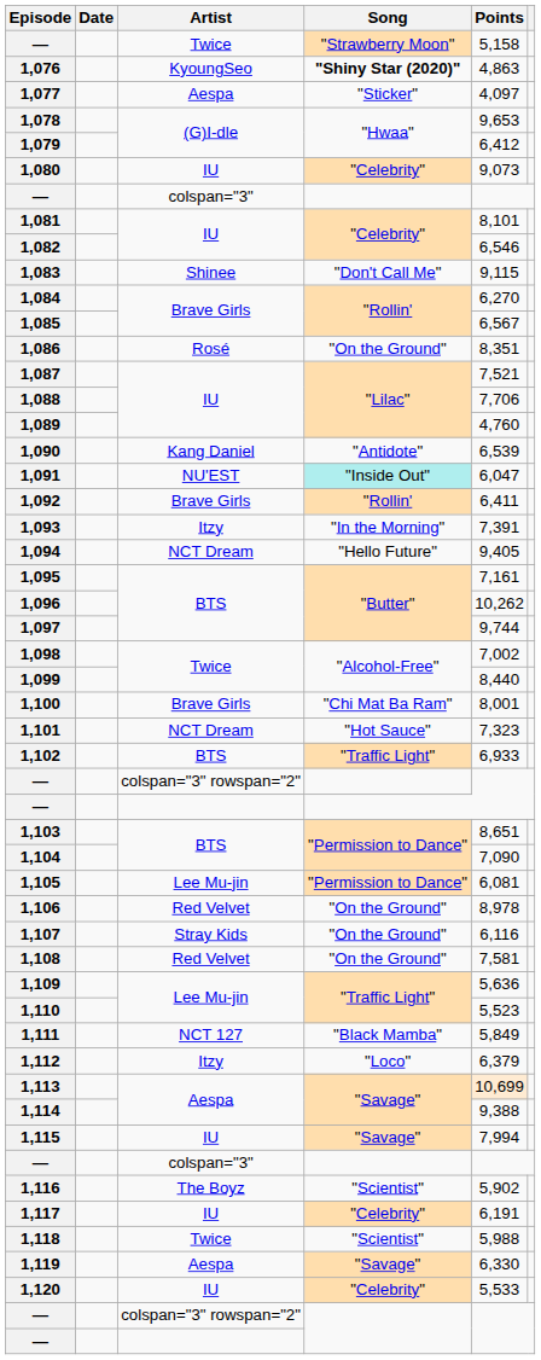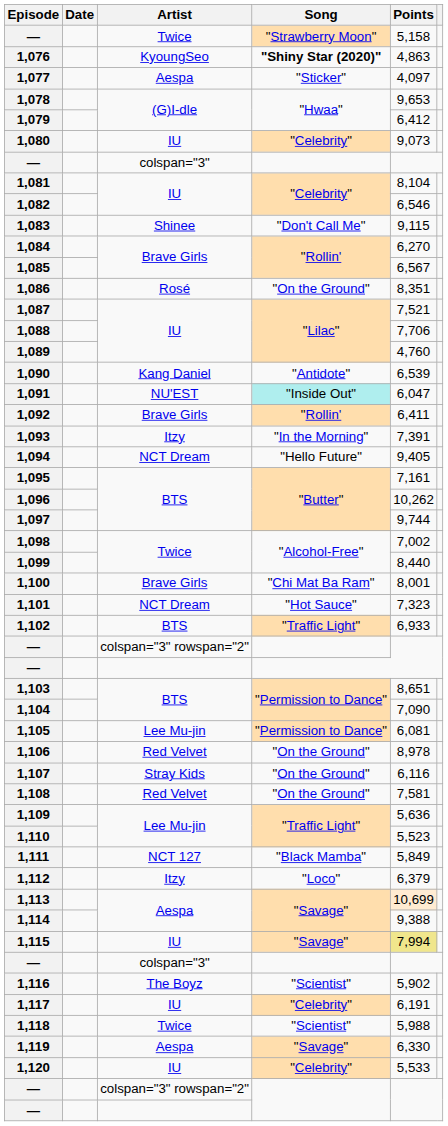1,081 | Points: 8,101 -> 8,104
1,115 | Points: no background -> khaki background
